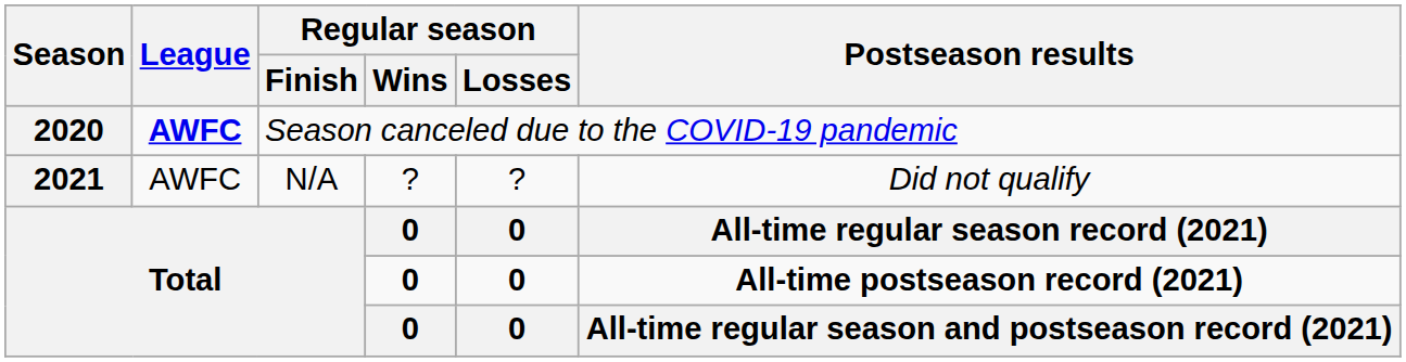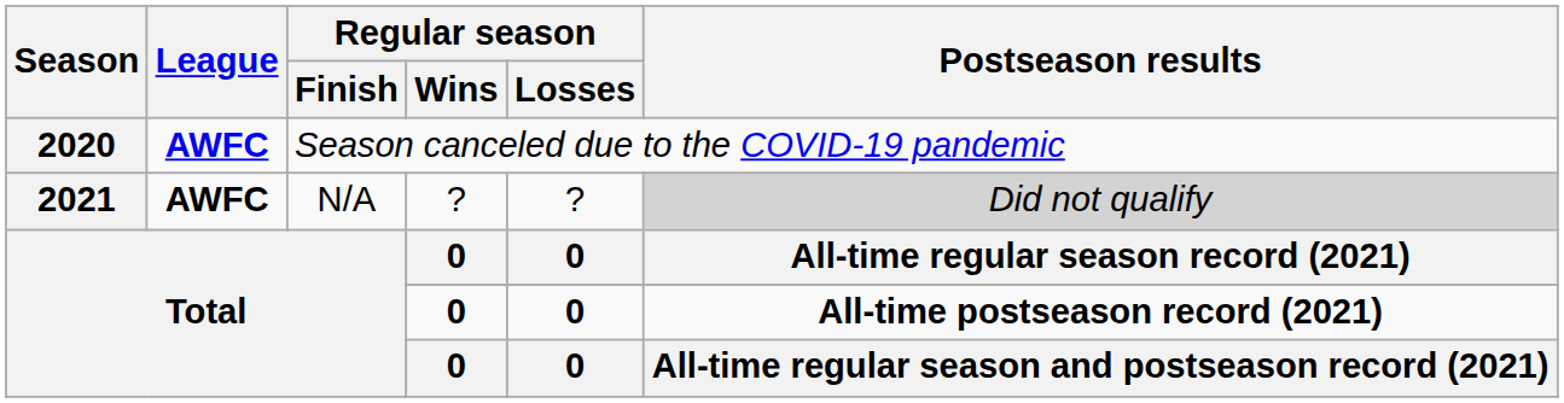2021 | League: normal -> bold
2021 | Postseason results: no background -> lightgrey background
